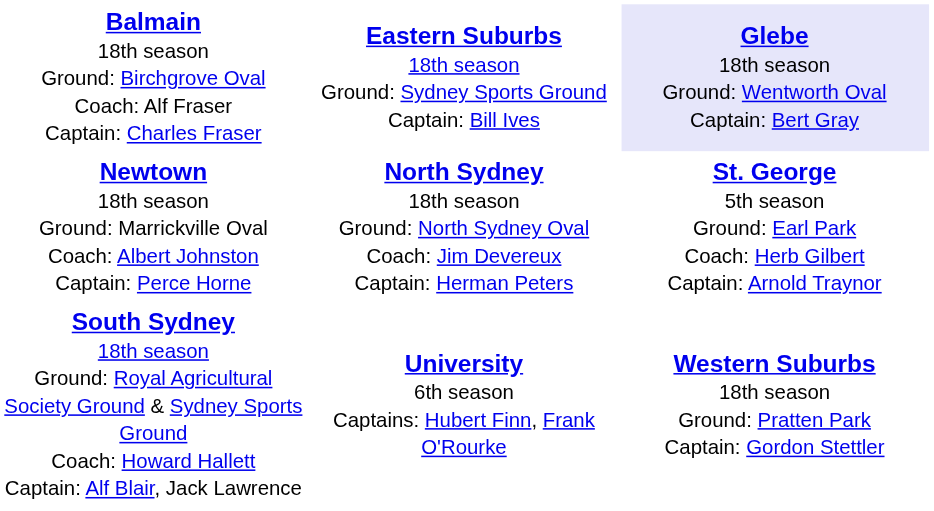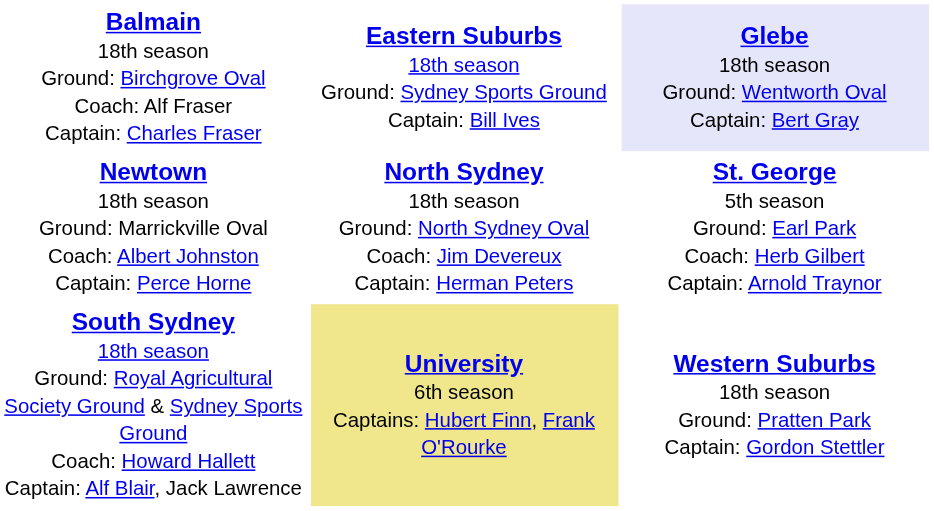row 3 | column 2: no background -> khaki background
